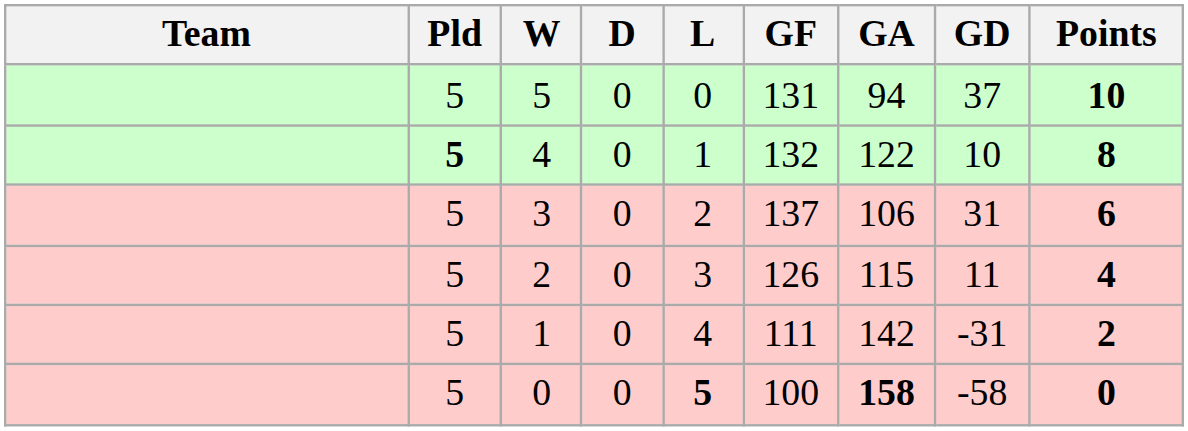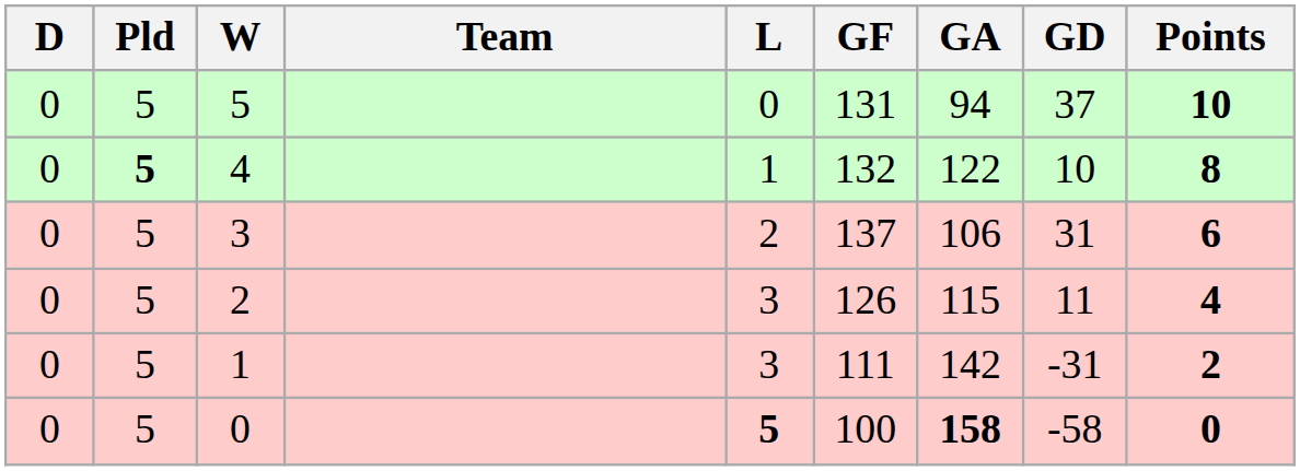columns swapped: Team <-> D
row 6 | L: 4 -> 3
